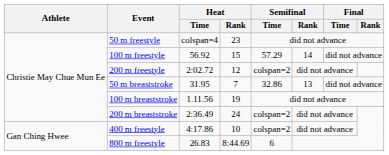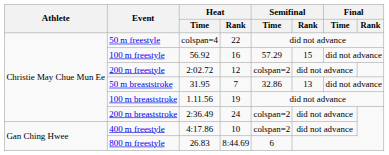50 m freestyle | Heat / Rank: 23 -> 22
100 m freestyle | Heat / Rank: 15 -> 16
100 m freestyle | Semifinal / Rank: 14 -> 15
